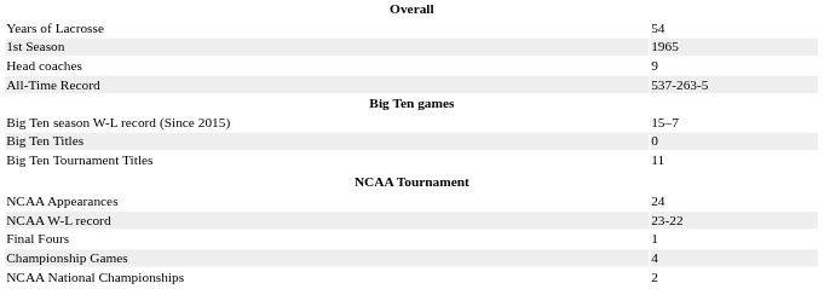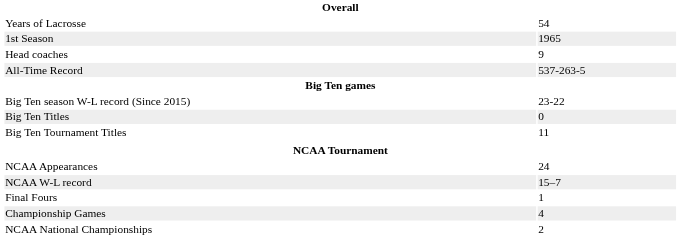Big Ten season W-L record (Since 2015) | column 2: 15–7 -> 23-22
NCAA W-L record | column 2: 23-22 -> 15–7
